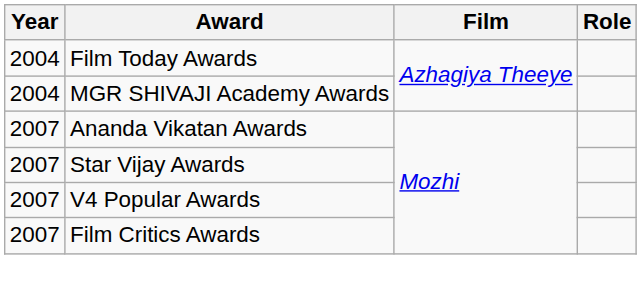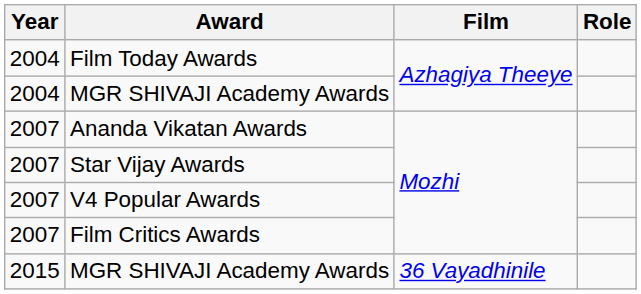+ row: 2015 | MGR SHIVAJI Academy Awards | 36 Vayadhinile
